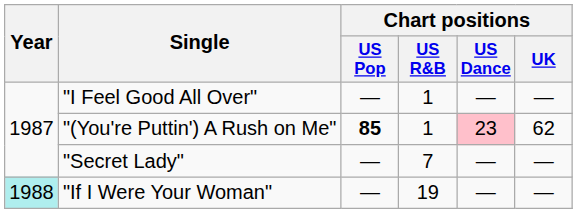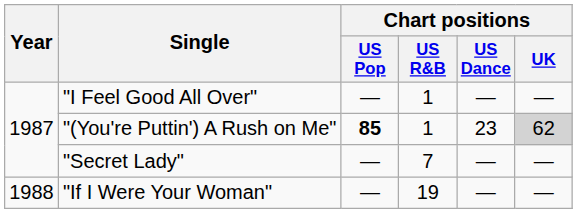"(You're Puttin') A Rush on Me" | Chart positions / US Dance: pink background -> no background
"(You're Puttin') A Rush on Me" | Chart positions / UK: no background -> lightgrey background
"If I Were Your Woman" | Year: paleturquoise background -> no background
